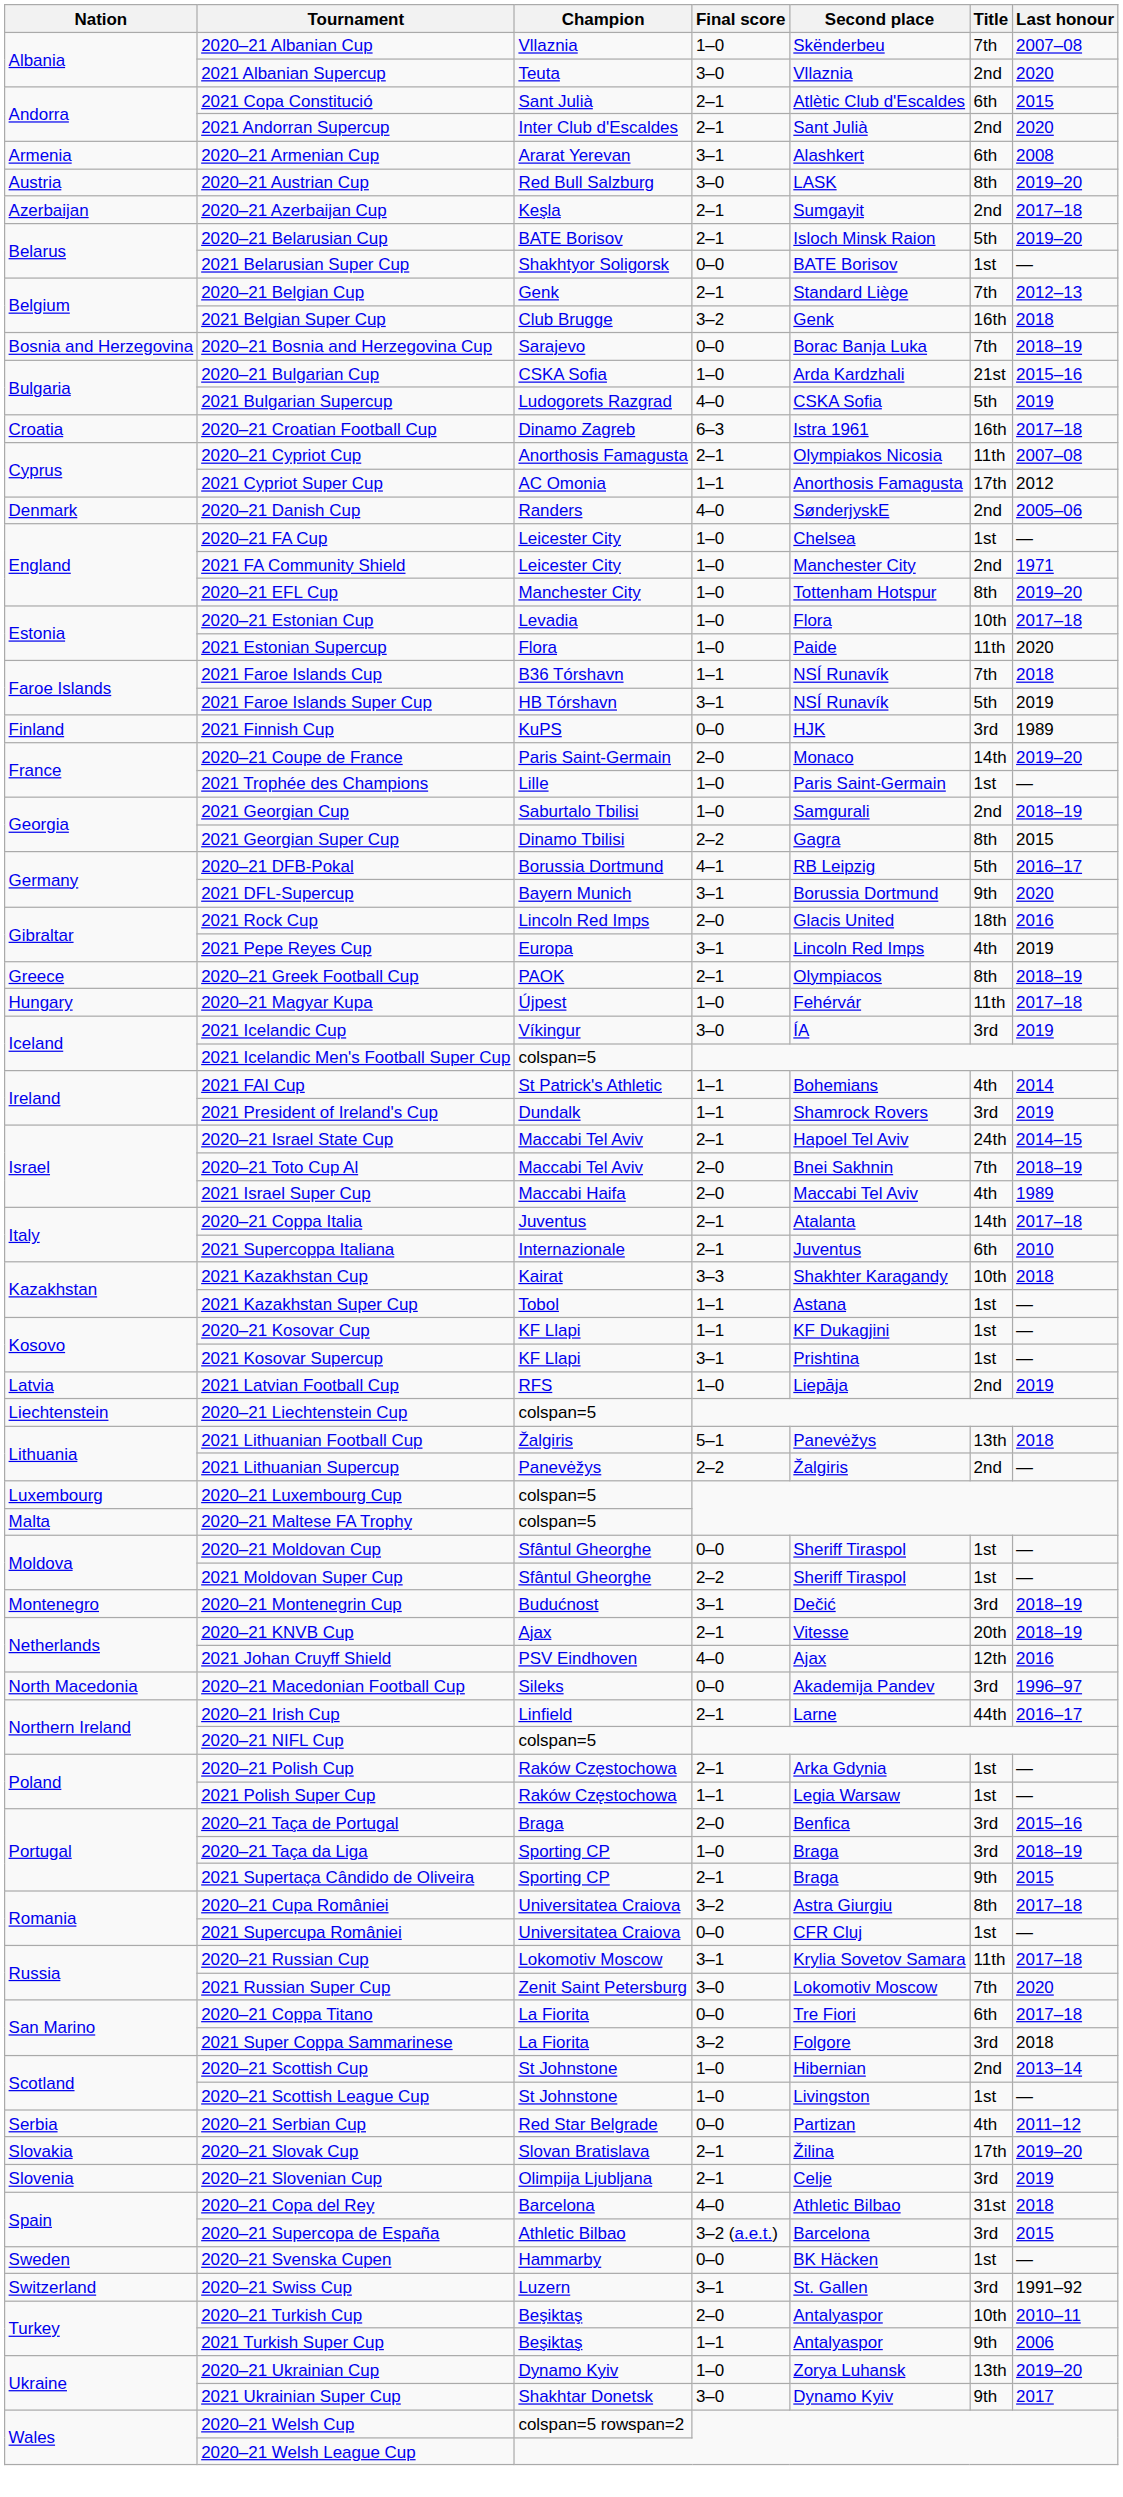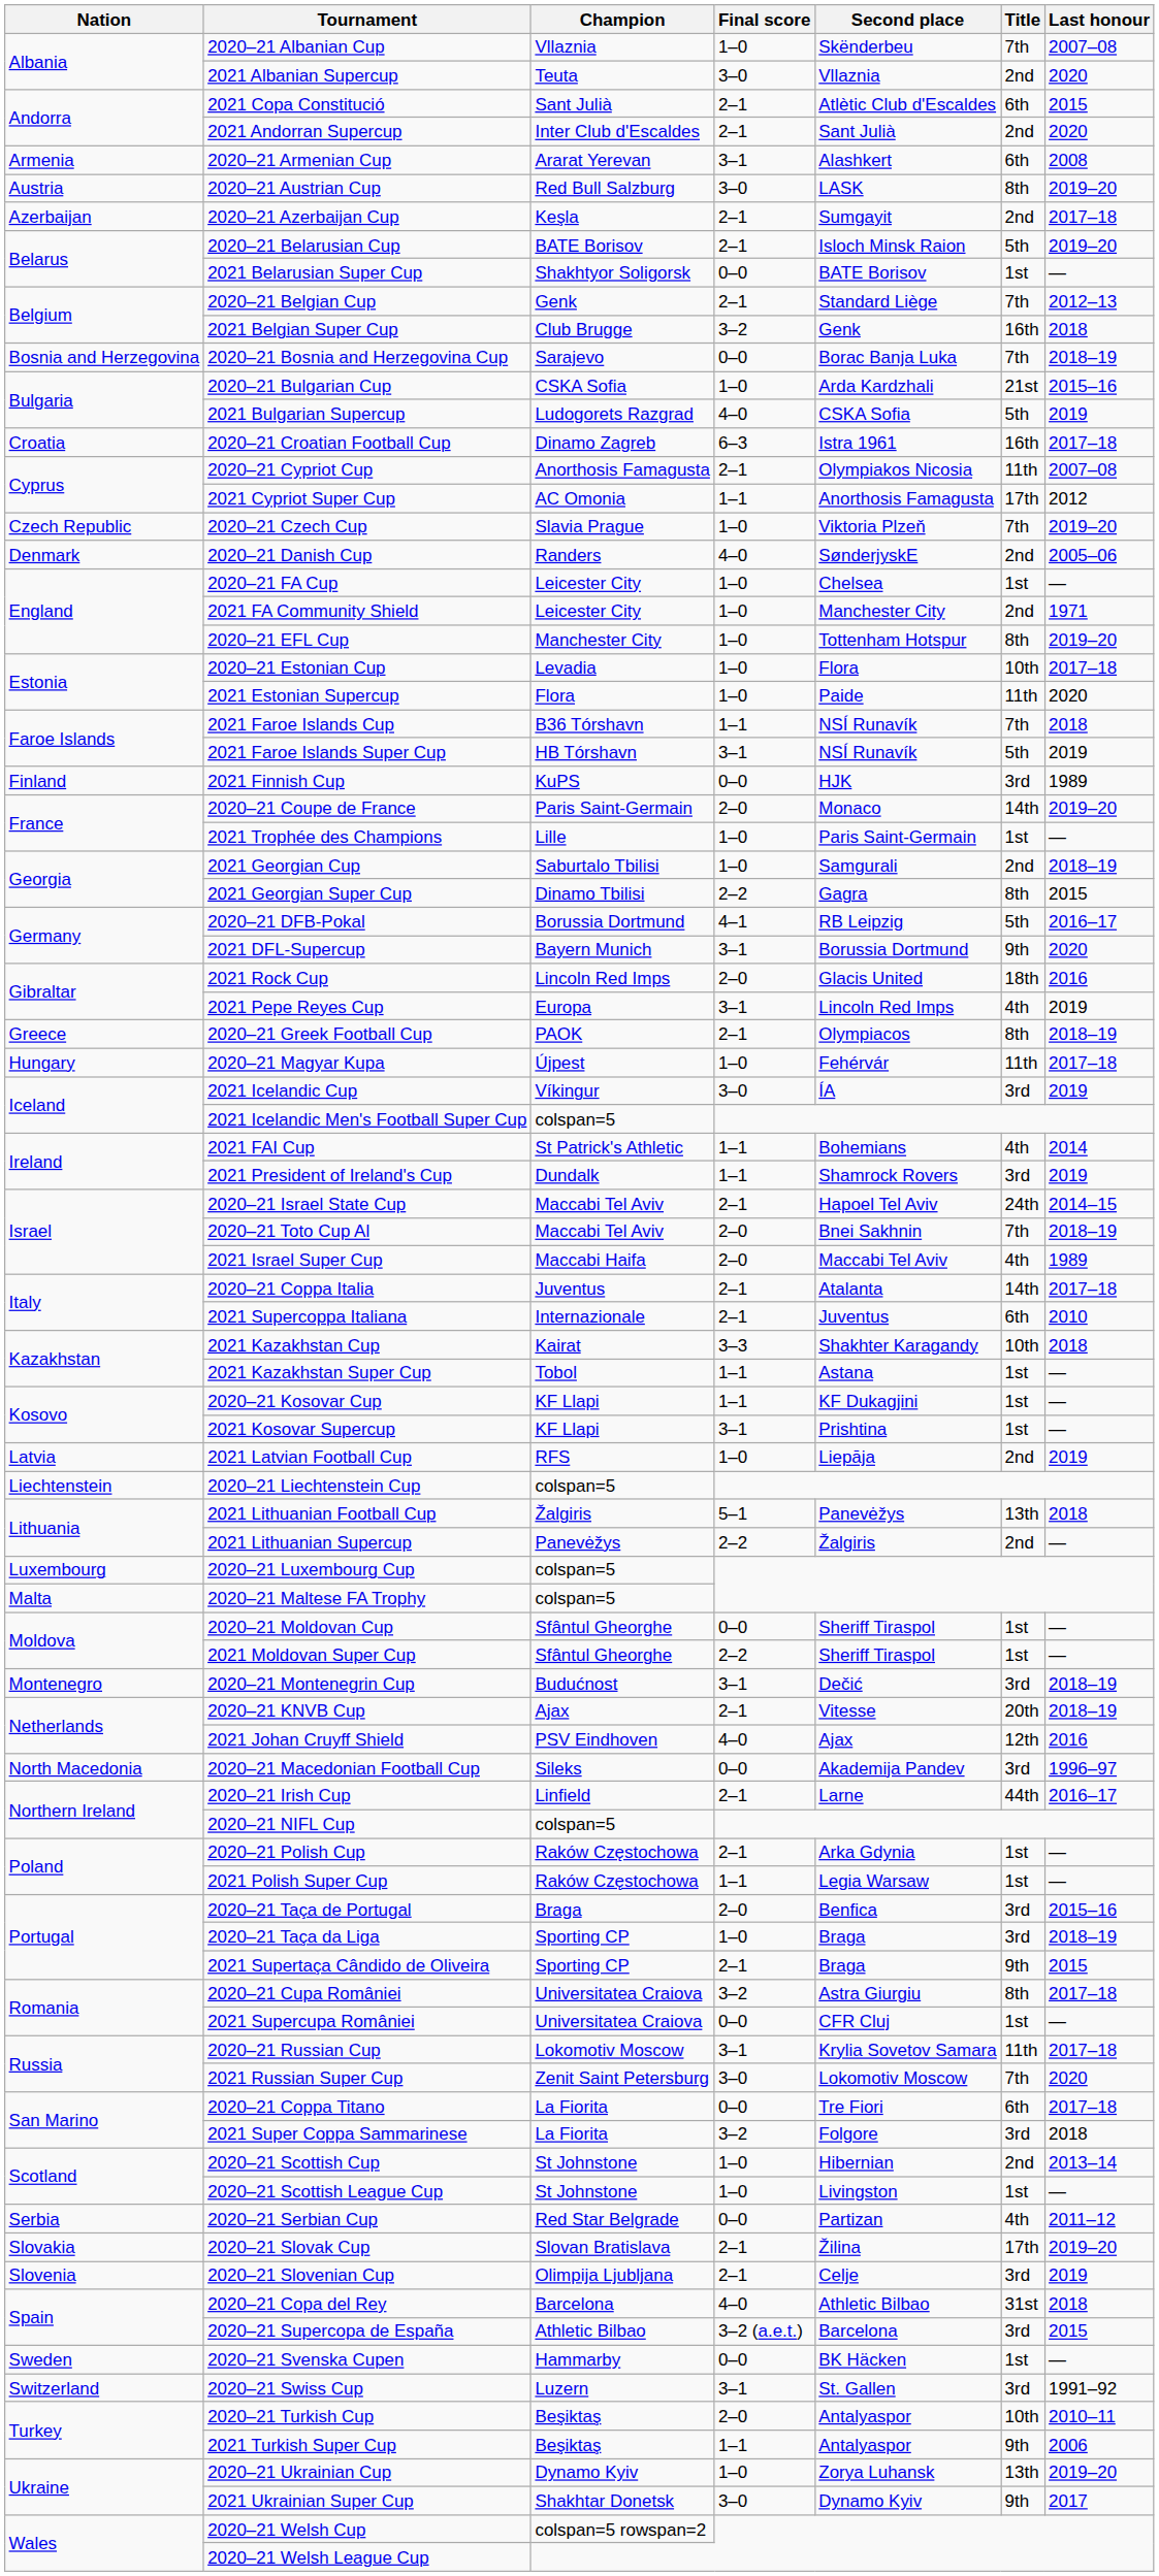+ row: Czech Republic | 2020–21 Czech Cup | Slavia Prague | 1–0 | Viktoria Plzeň | 7th | 2019–20
